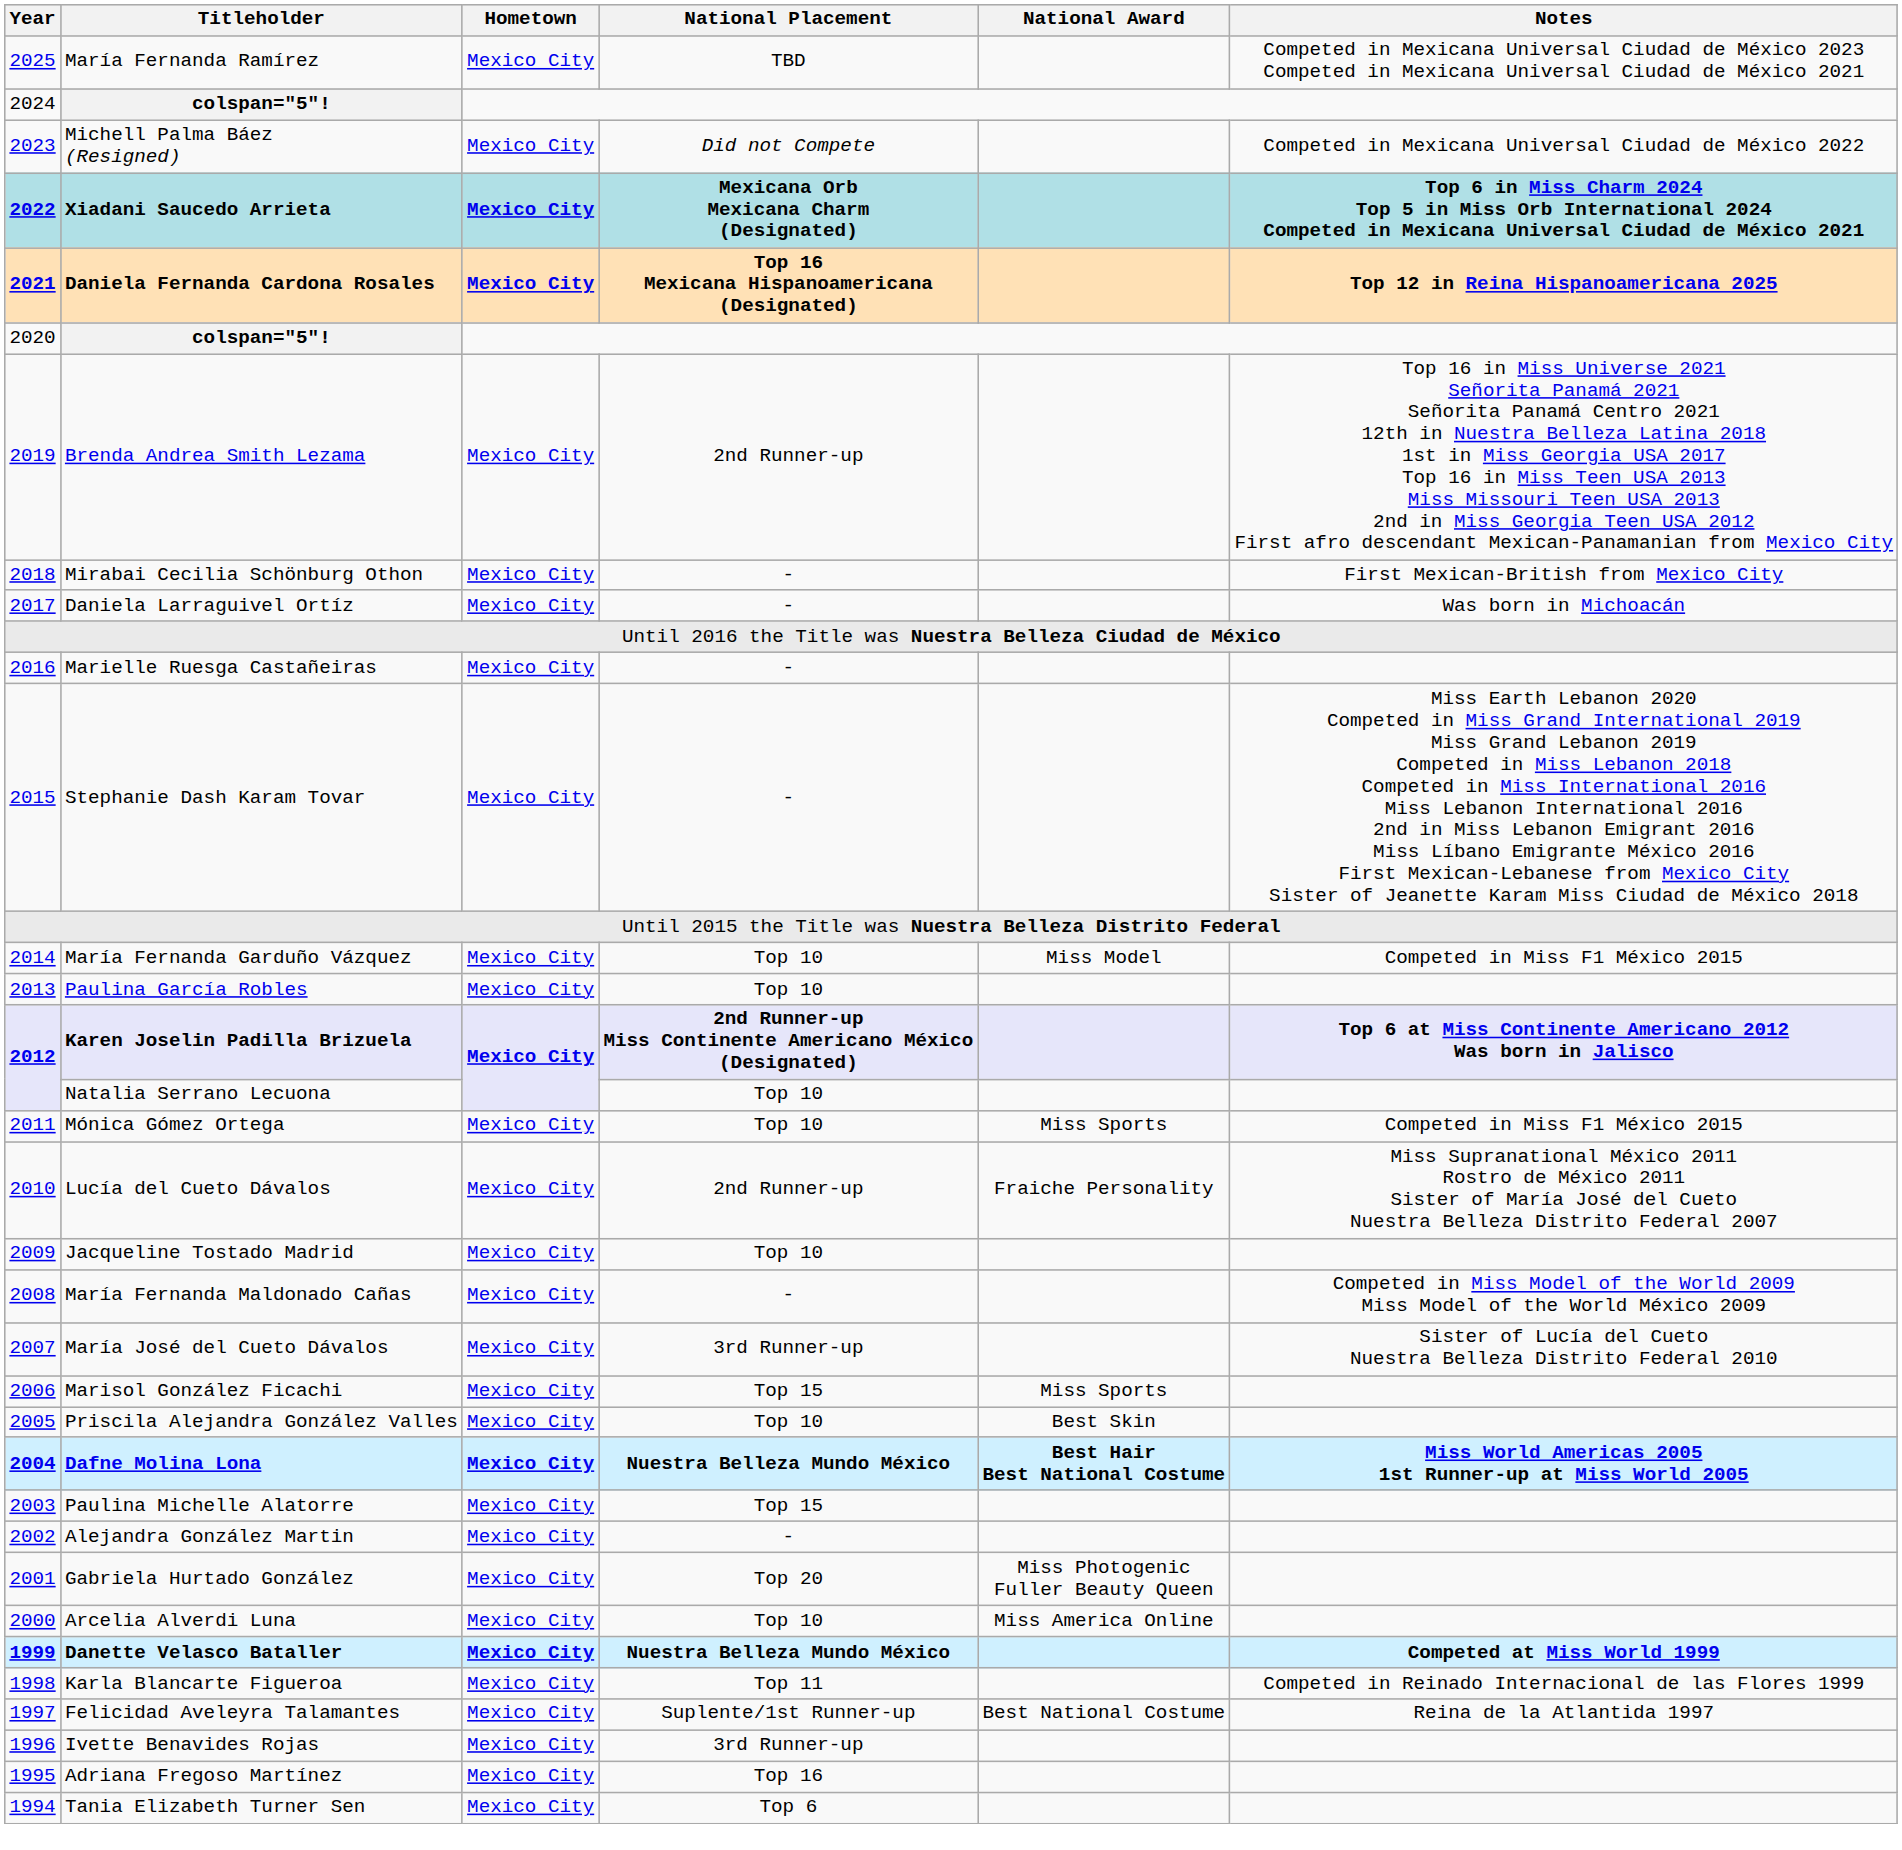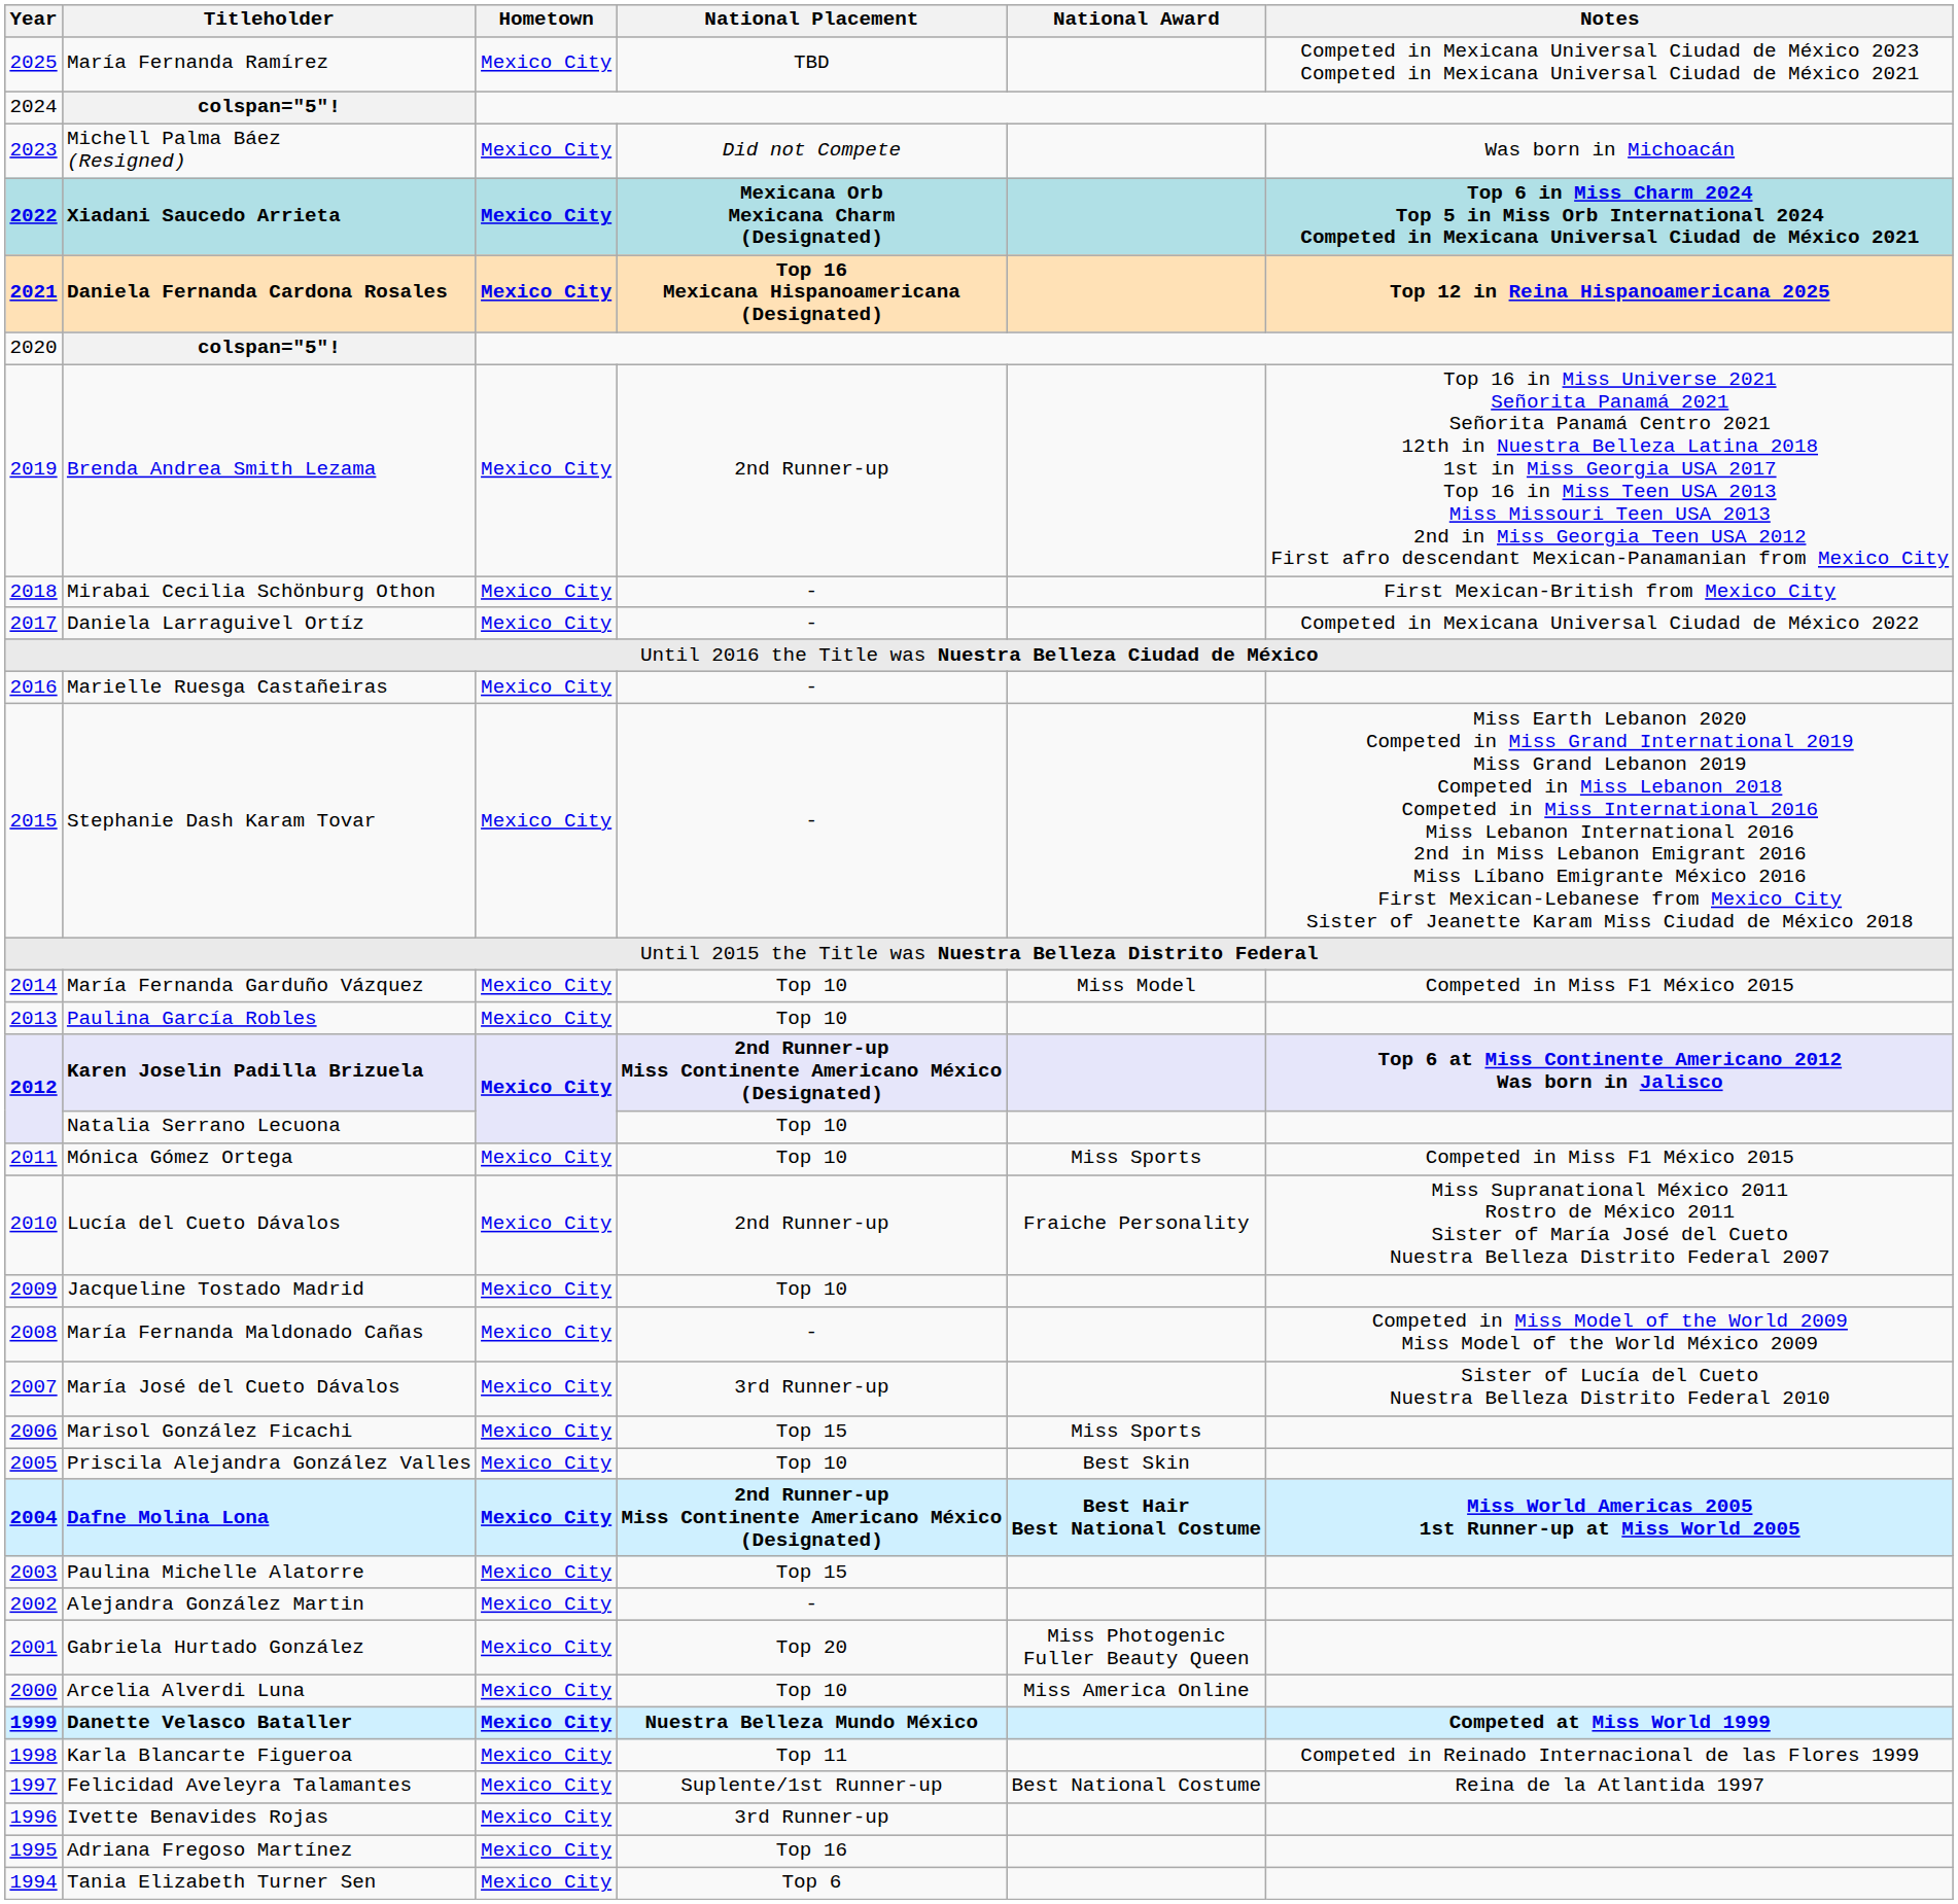Michell Palma Báez (Resigned) | Notes: Competed in Mexicana Universal Ciudad de México 2022 -> Was born in Michoacán
Daniela Larraguivel Ortíz | Notes: Was born in Michoacán -> Competed in Mexicana Universal Ciudad de México 2022
Dafne Molina Lona | National Placement: Nuestra Belleza Mundo México -> 2nd Runner-up Miss Continente Americano México (Designated)
